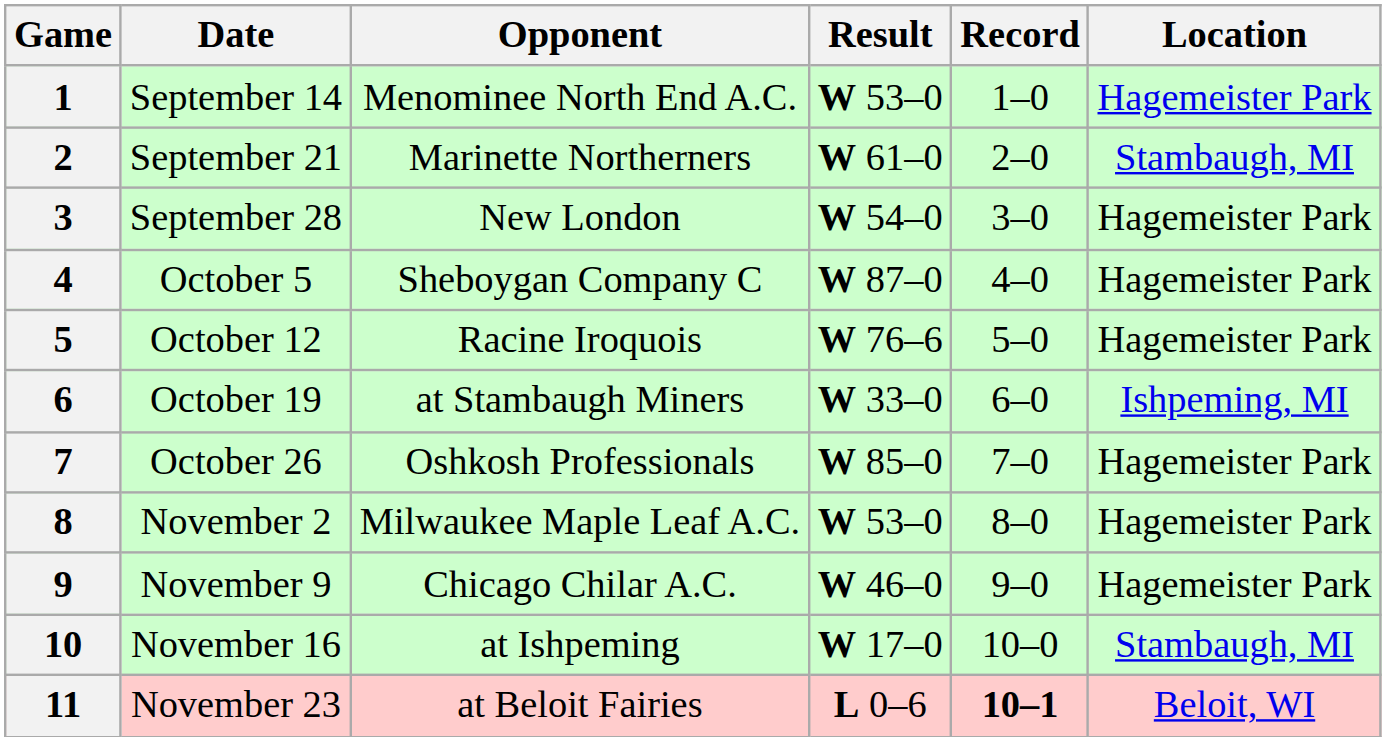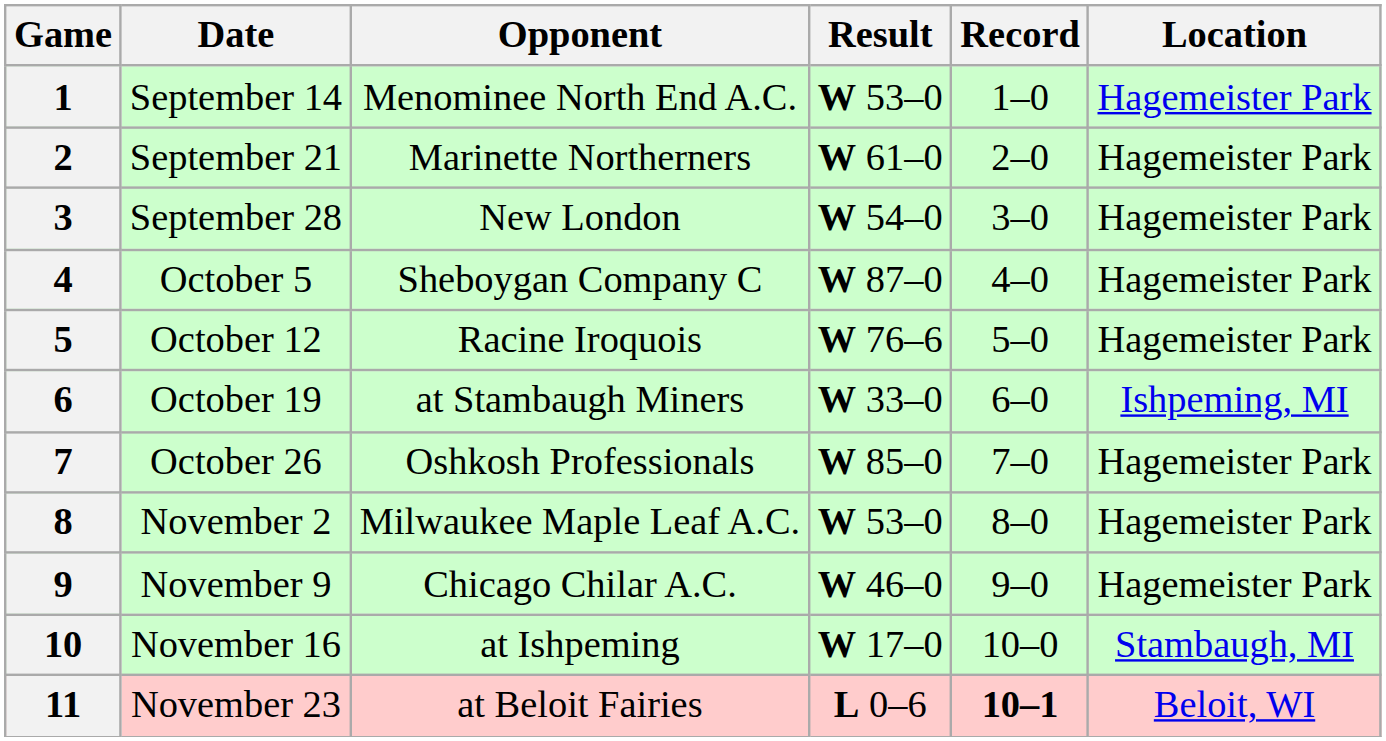2 | Location: Stambaugh, MI -> Hagemeister Park
